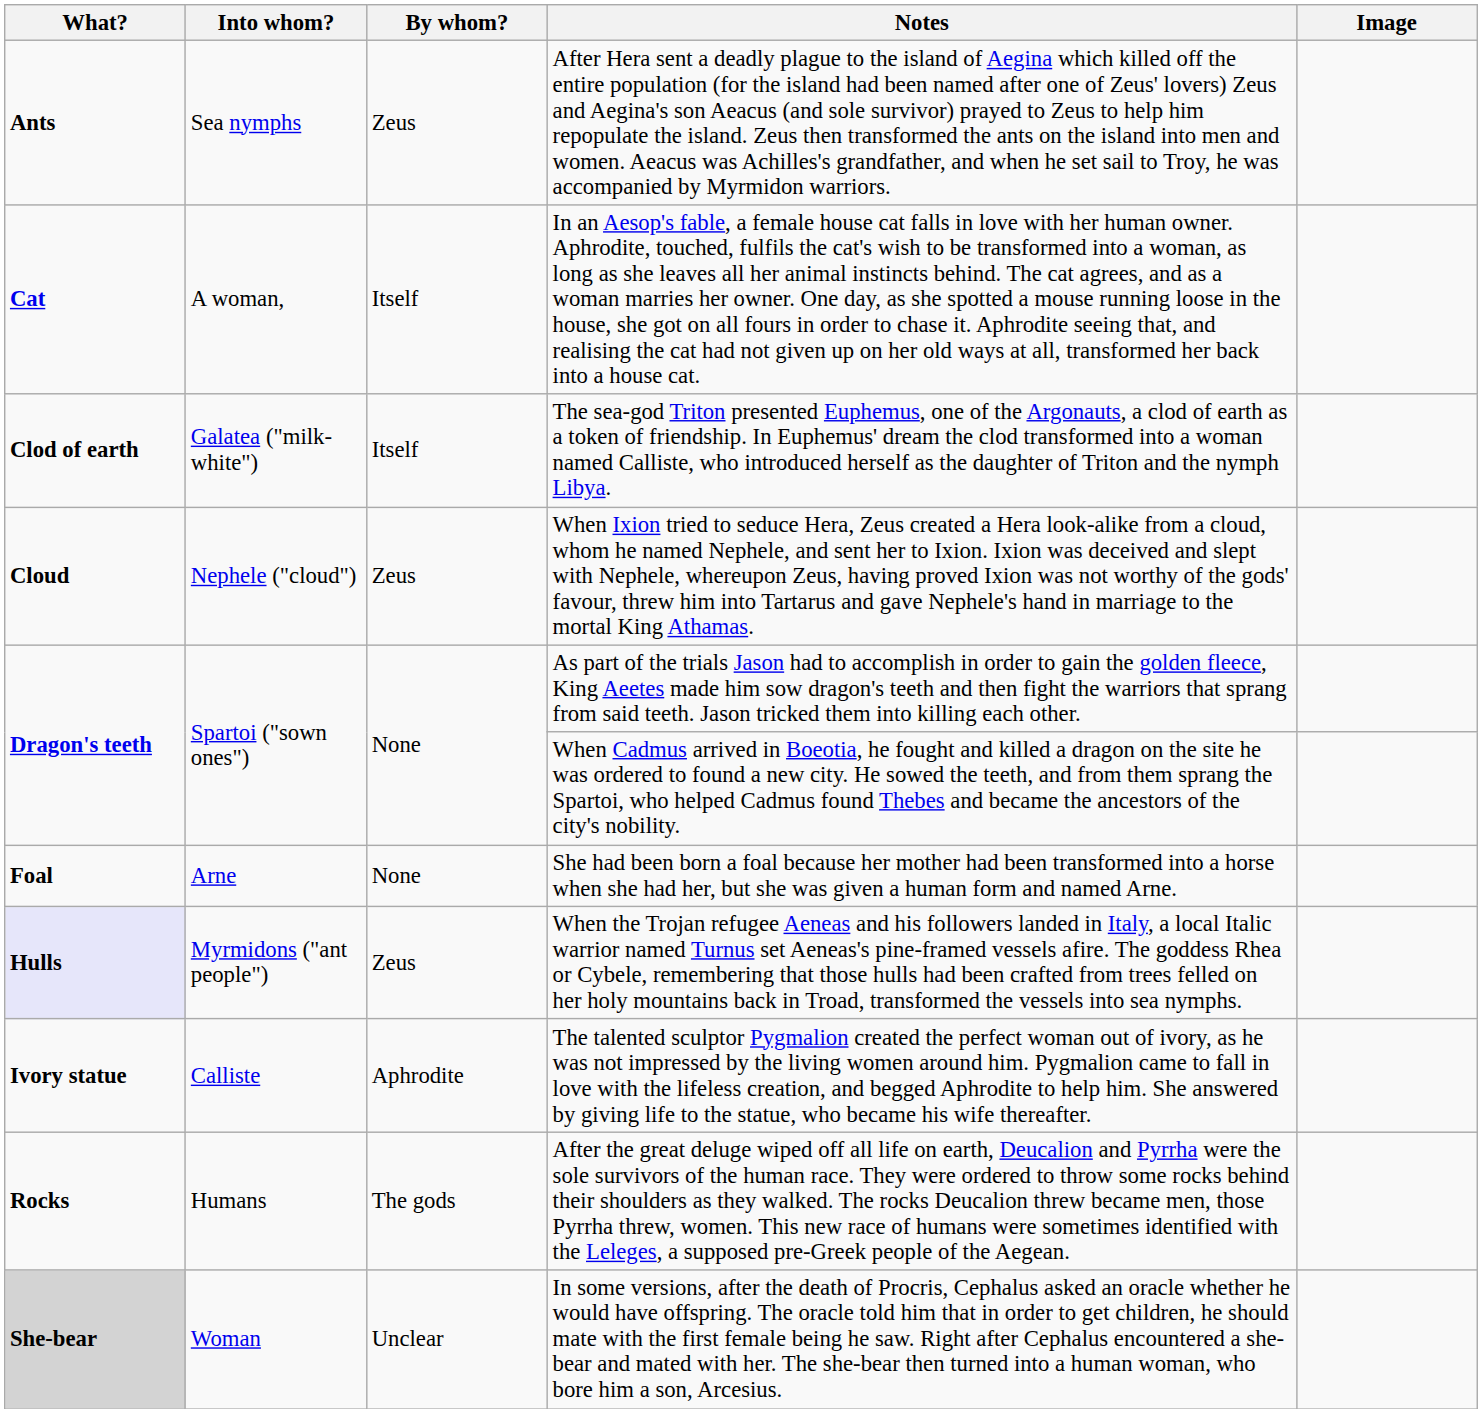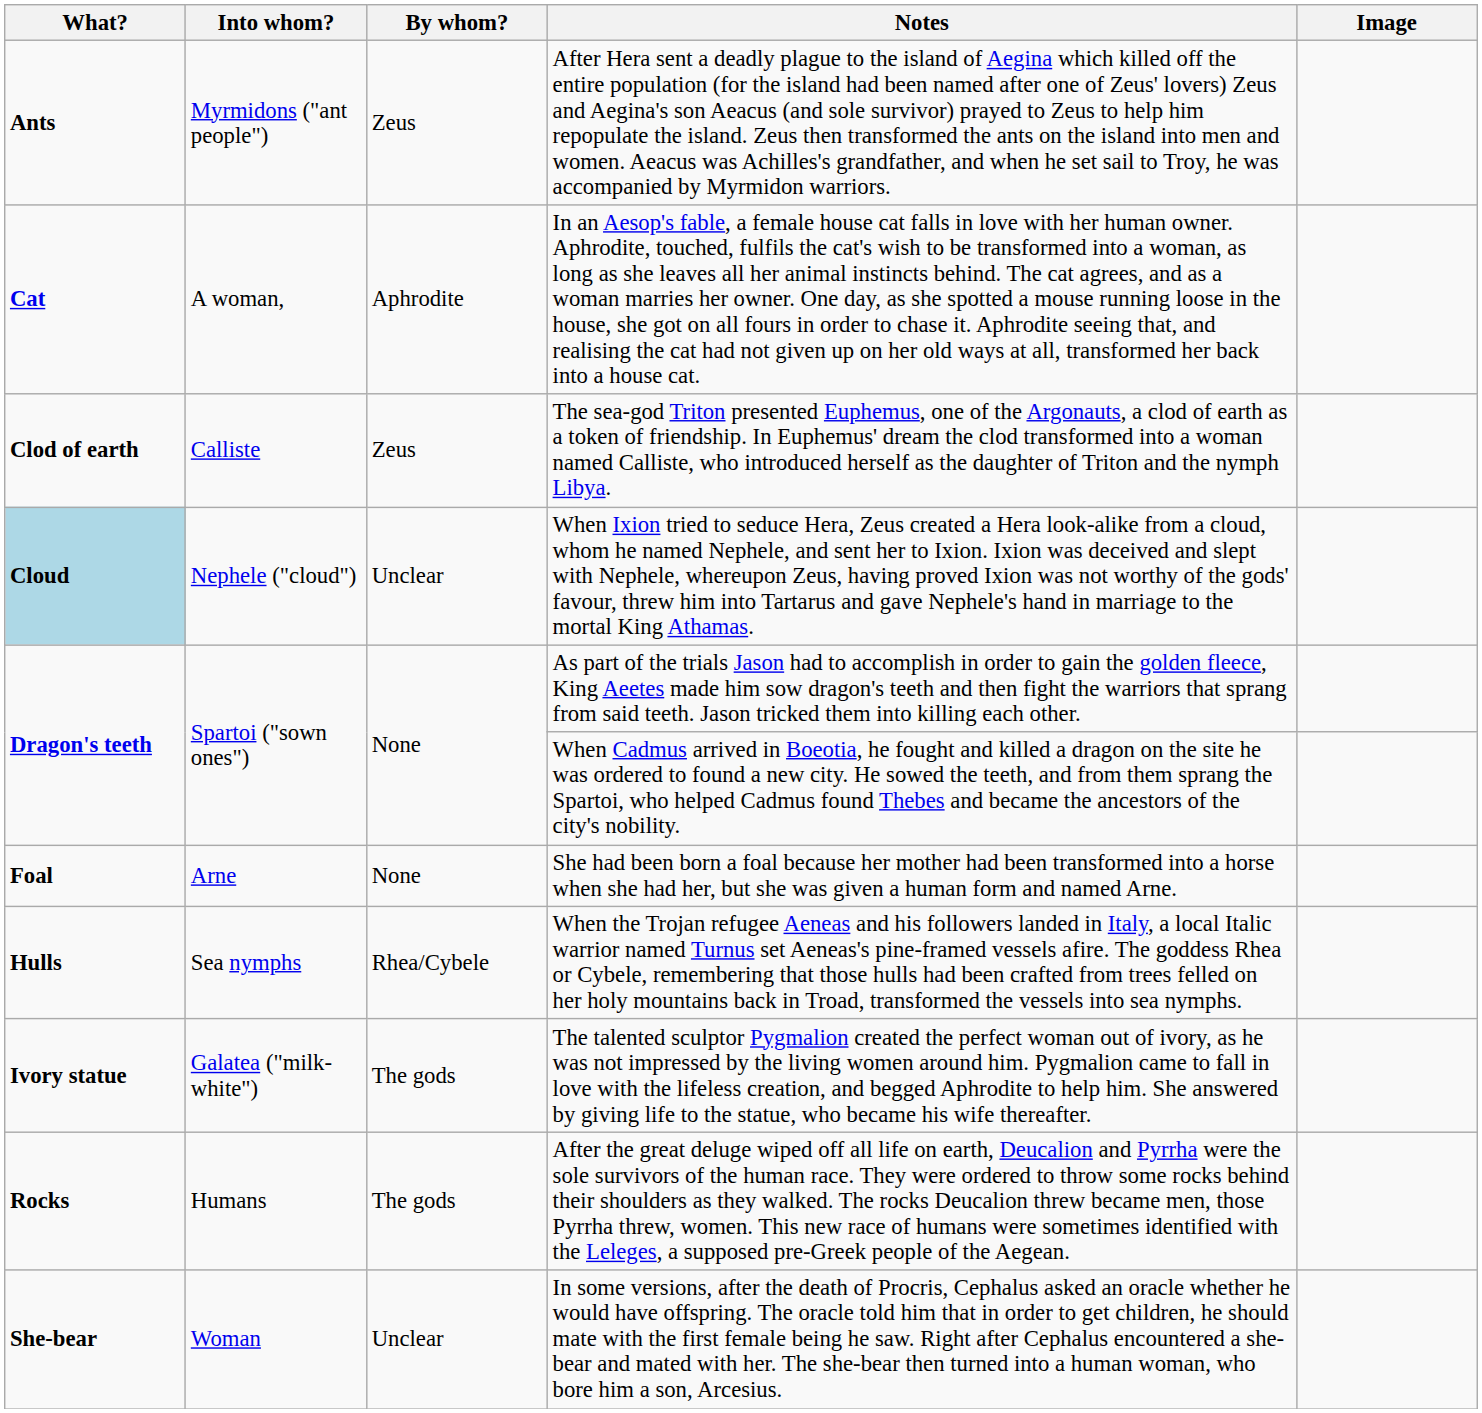row 2 | Into whom?: Sea nymphs -> Myrmidons ("ant people")
row 3 | By whom?: Itself -> Aphrodite
row 4 | Into whom?: Galatea ("milk-white") -> Calliste
row 4 | By whom?: Itself -> Zeus
row 5 | What?: no background -> lightblue background
row 5 | By whom?: Zeus -> Unclear
row 9 | What?: lavender background -> no background
row 9 | Into whom?: Myrmidons ("ant people") -> Sea nymphs
row 9 | By whom?: Zeus -> Rhea/Cybele
row 10 | Into whom?: Calliste -> Galatea ("milk-white")
row 10 | By whom?: Aphrodite -> The gods
row 12 | What?: lightgrey background -> no background
